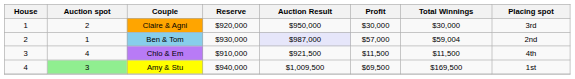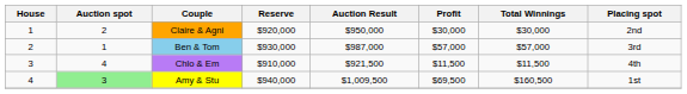Claire & Agni | Placing spot: 3rd -> 2nd
Ben & Tom | Auction Result: lavender background -> no background
Ben & Tom | Total Winnings: $59,004 -> $57,000
Ben & Tom | Placing spot: 2nd -> 3rd
Amy & Stu | Total Winnings: $169,500 -> $160,500
